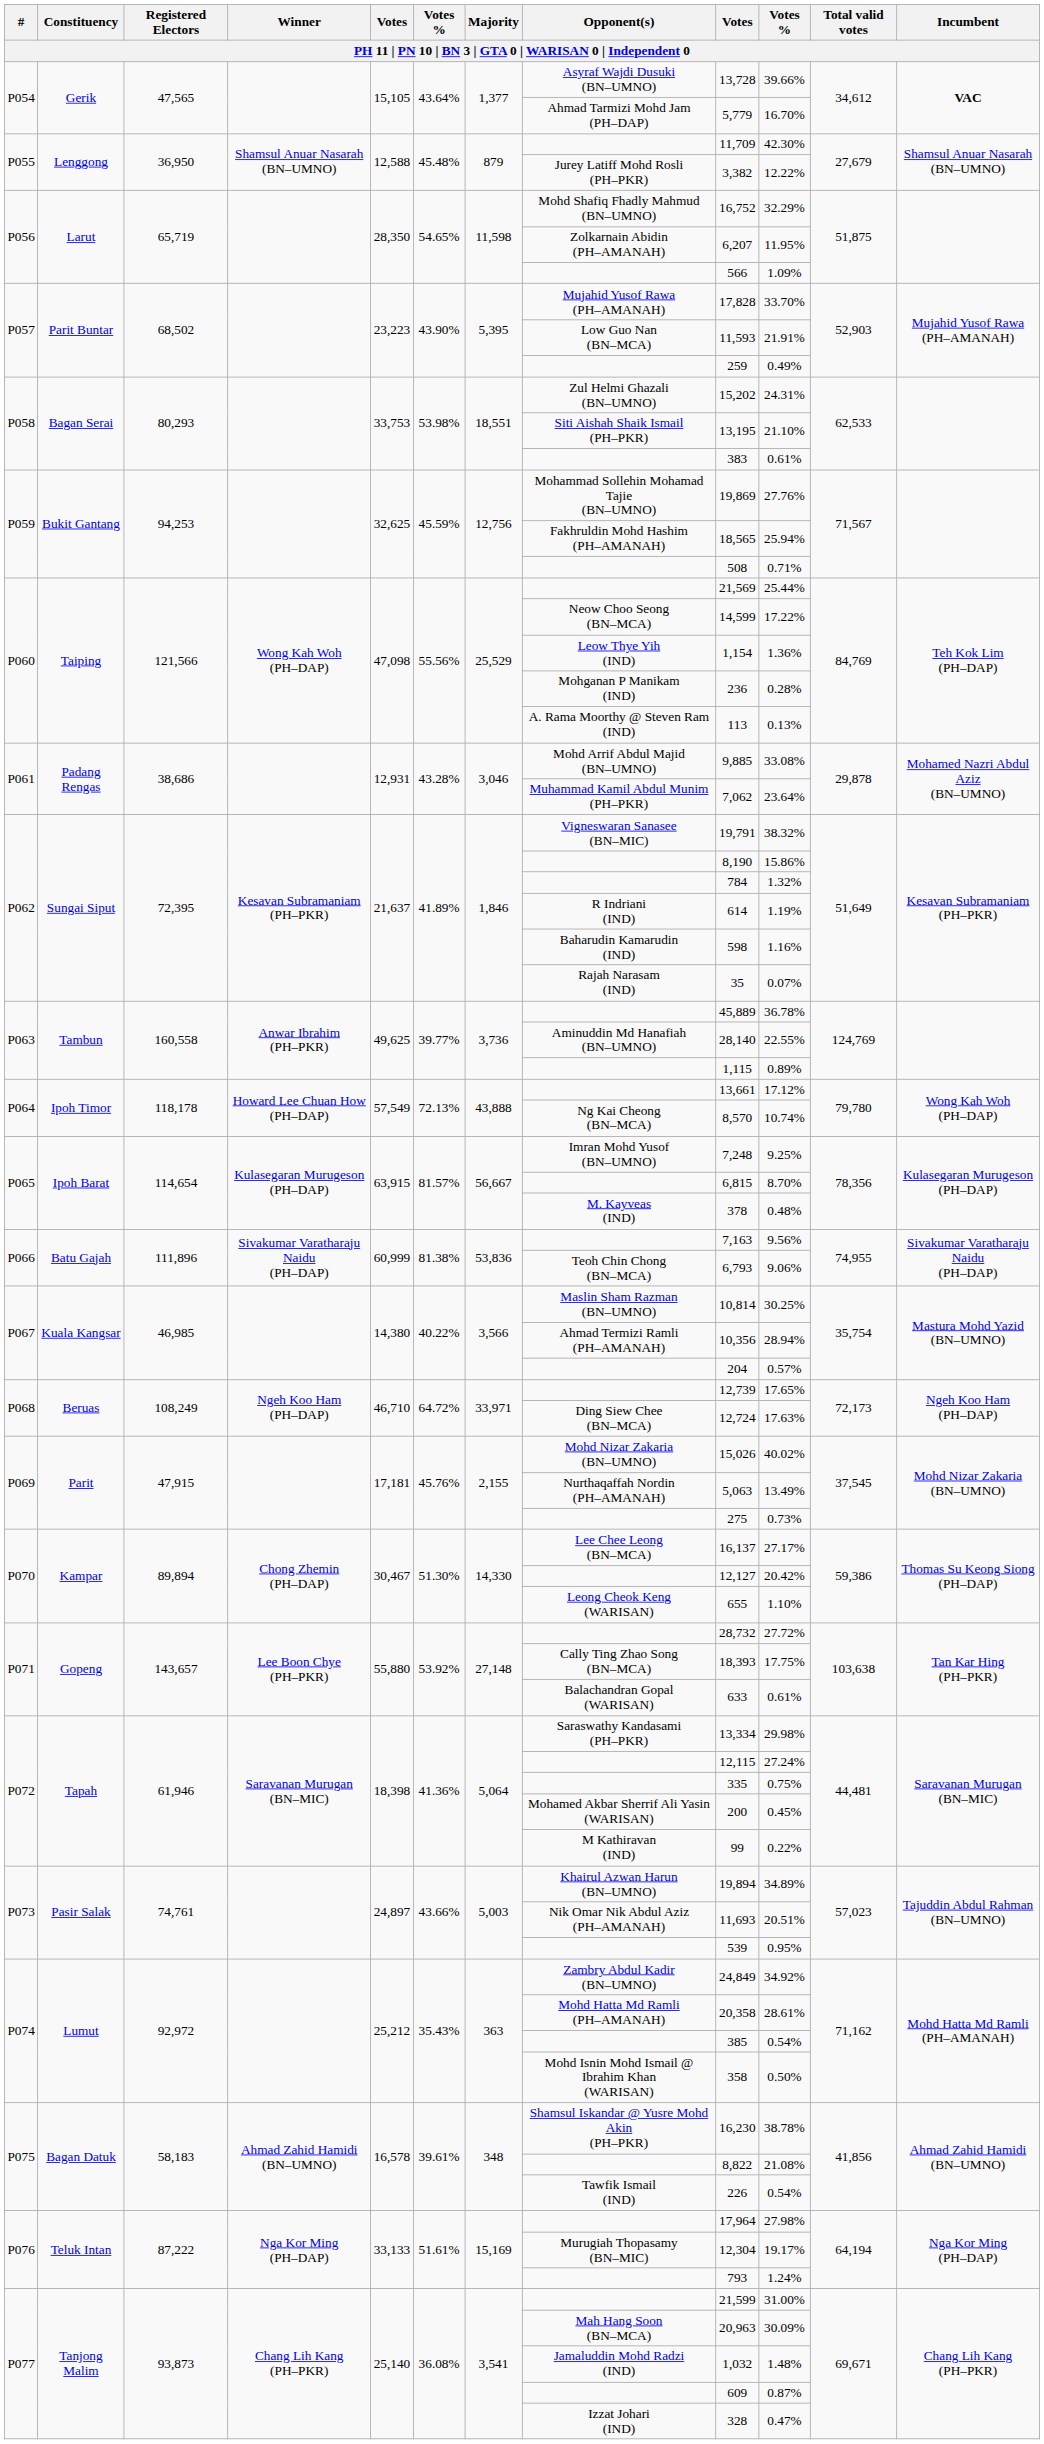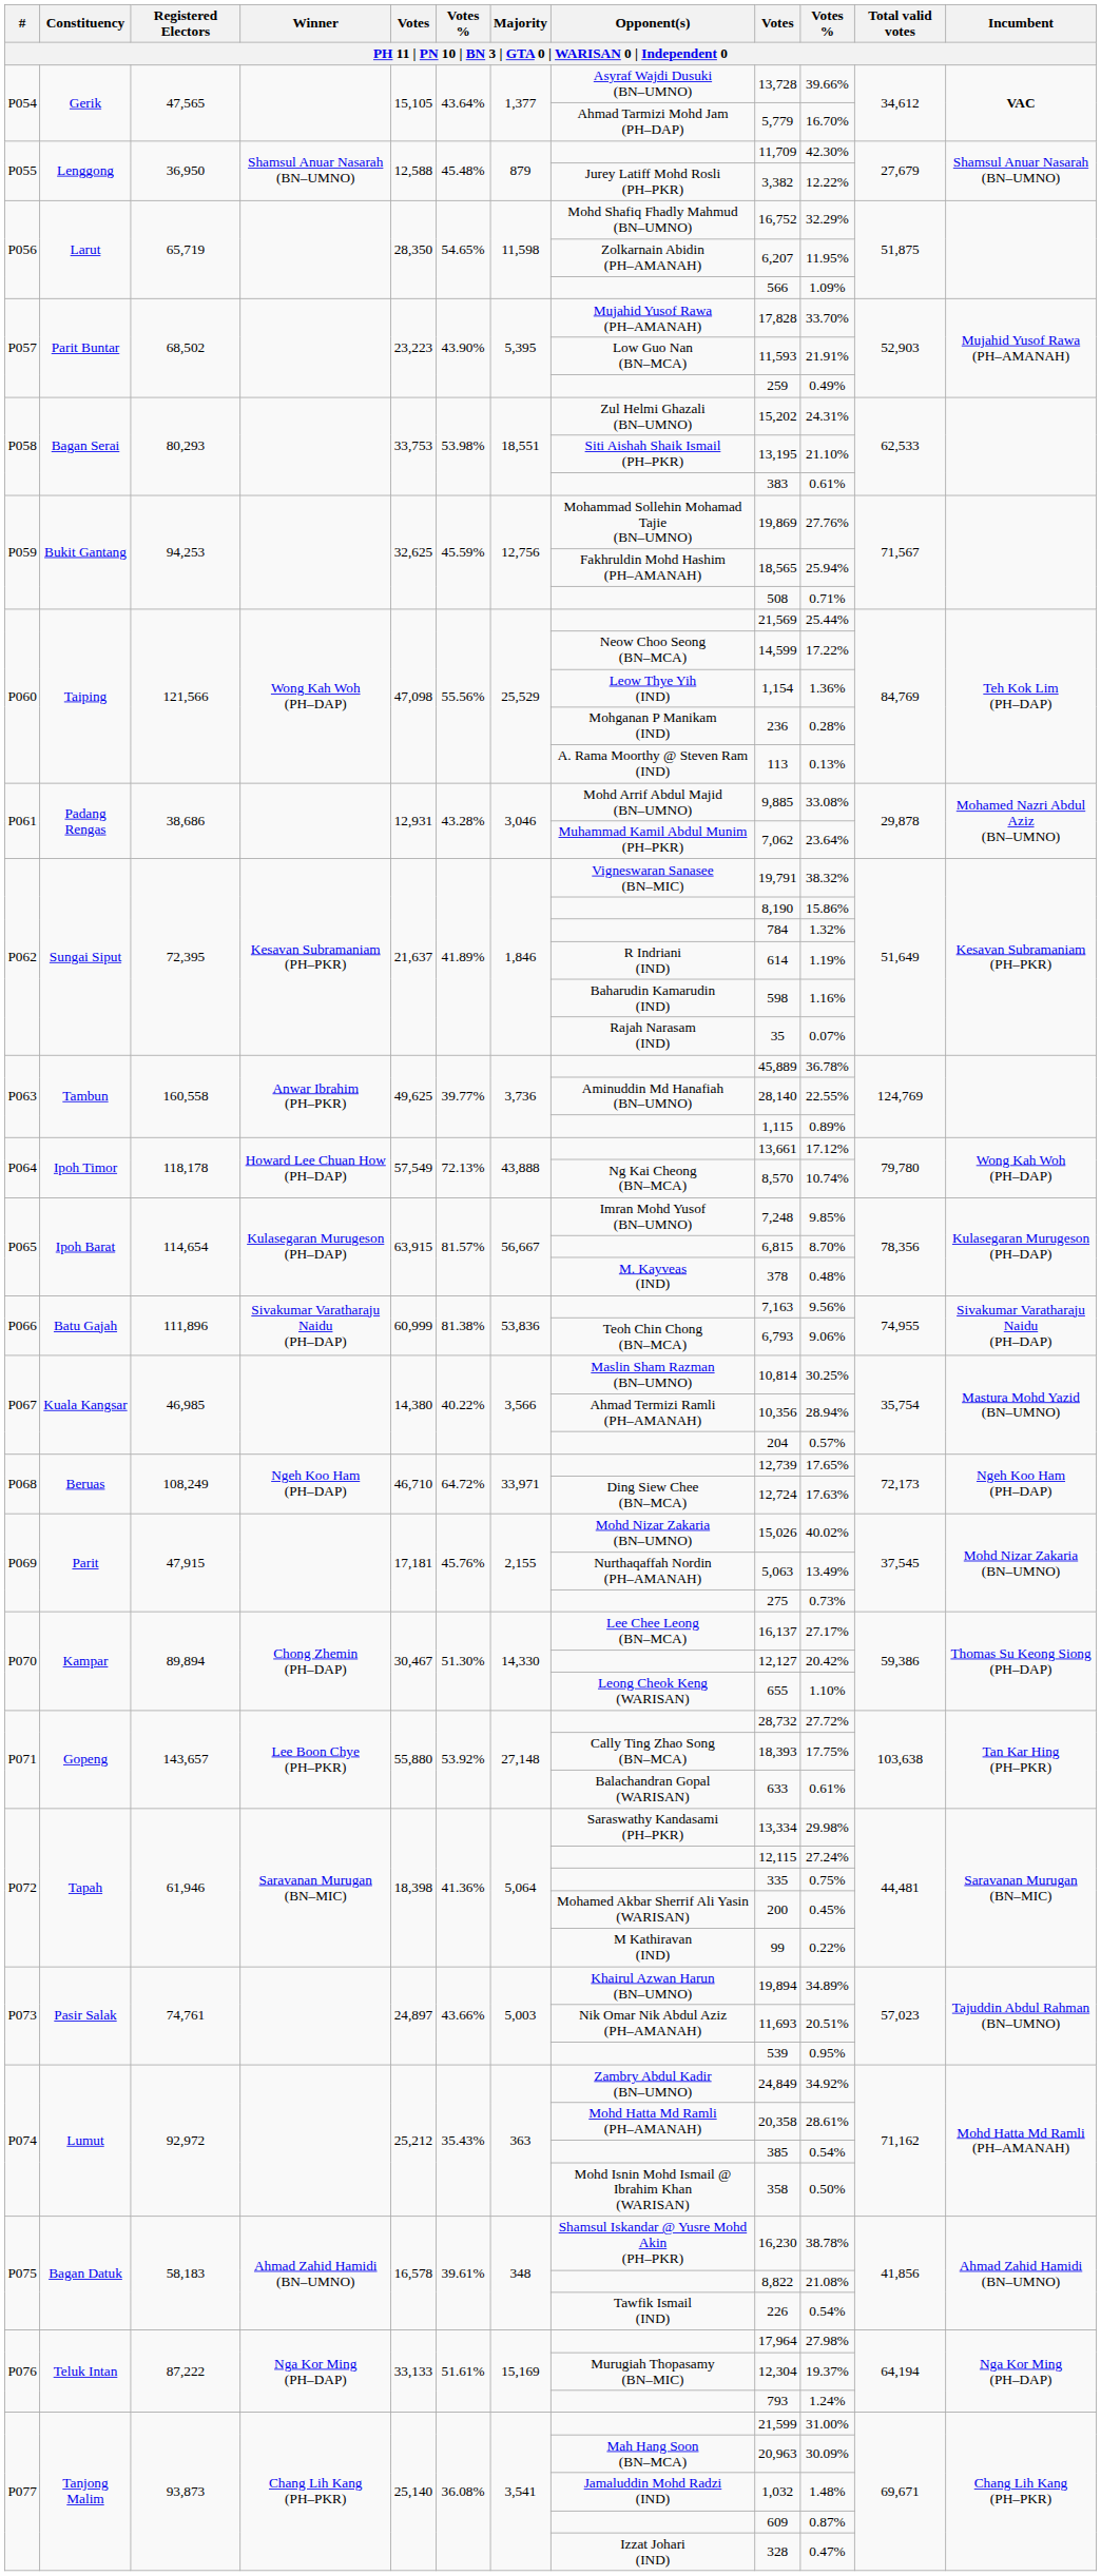row 37 | column 10: 9.25% -> 9.85%
row 72 | column 10: 19.17% -> 19.37%
